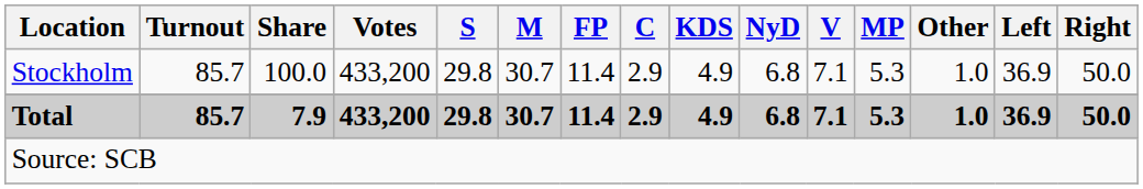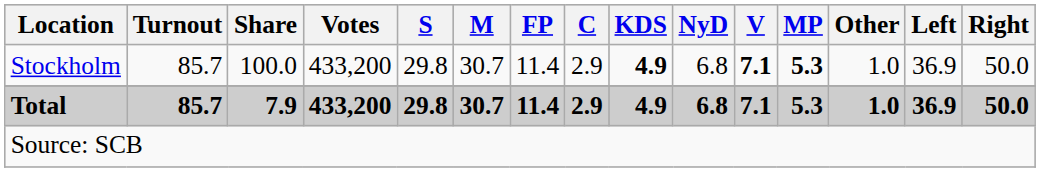Stockholm | KDS: normal -> bold
Stockholm | V: normal -> bold
Stockholm | MP: normal -> bold
